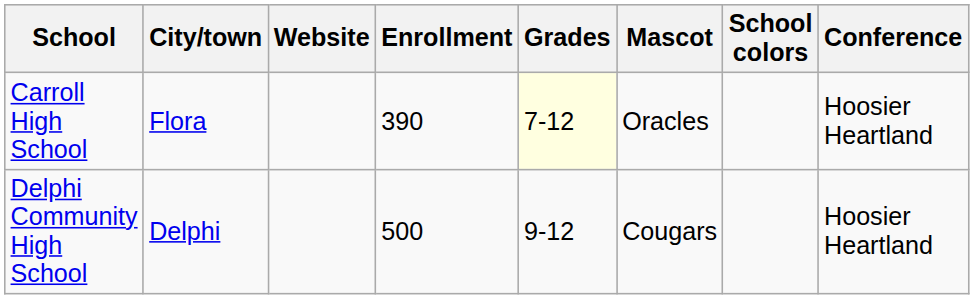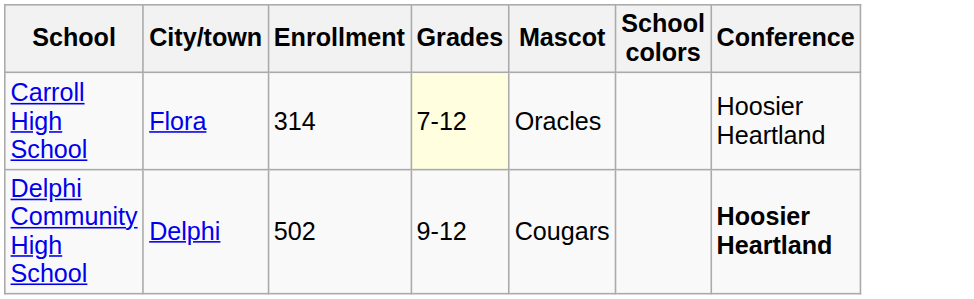- column: Website
Carroll High School | Enrollment: 390 -> 314
Delphi Community High School | Enrollment: 500 -> 502
Delphi Community High School | Conference: normal -> bold
